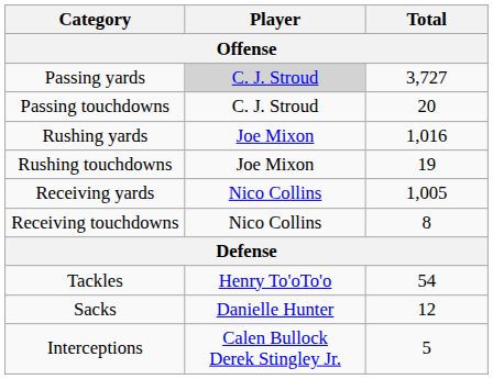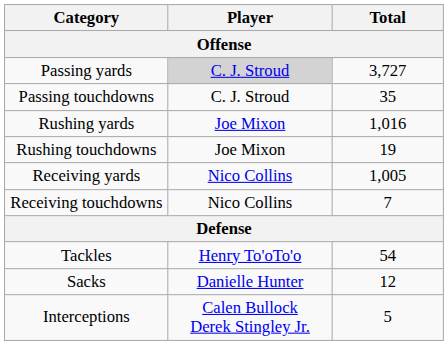Passing touchdowns | Total: 20 -> 35
Receiving touchdowns | Total: 8 -> 7
